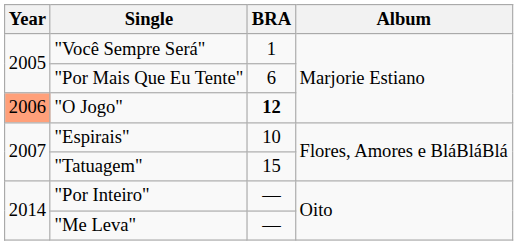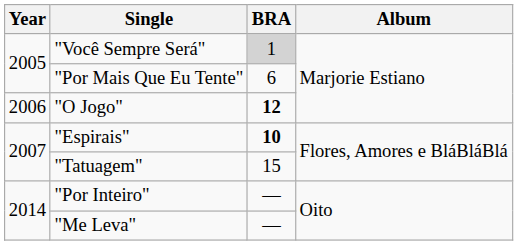"Você Sempre Será" | BRA: no background -> lightgrey background
"O Jogo" | Year: lightsalmon background -> no background
"Espirais" | BRA: normal -> bold
